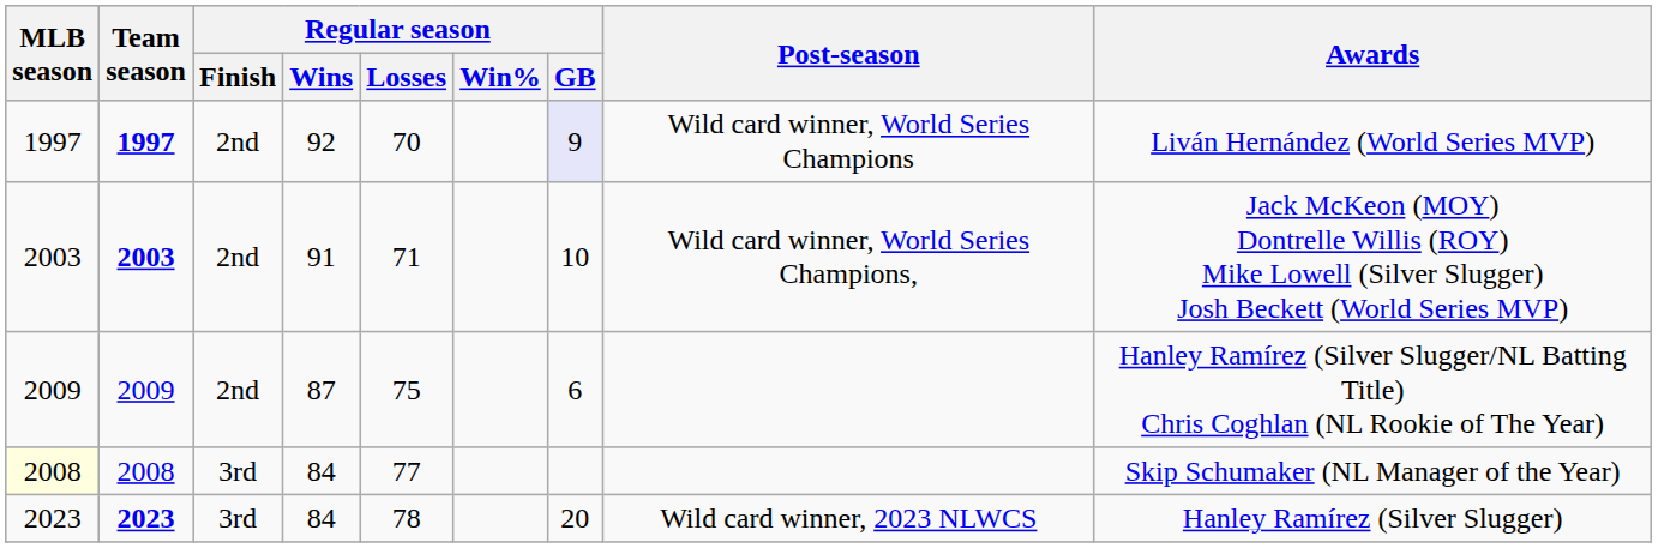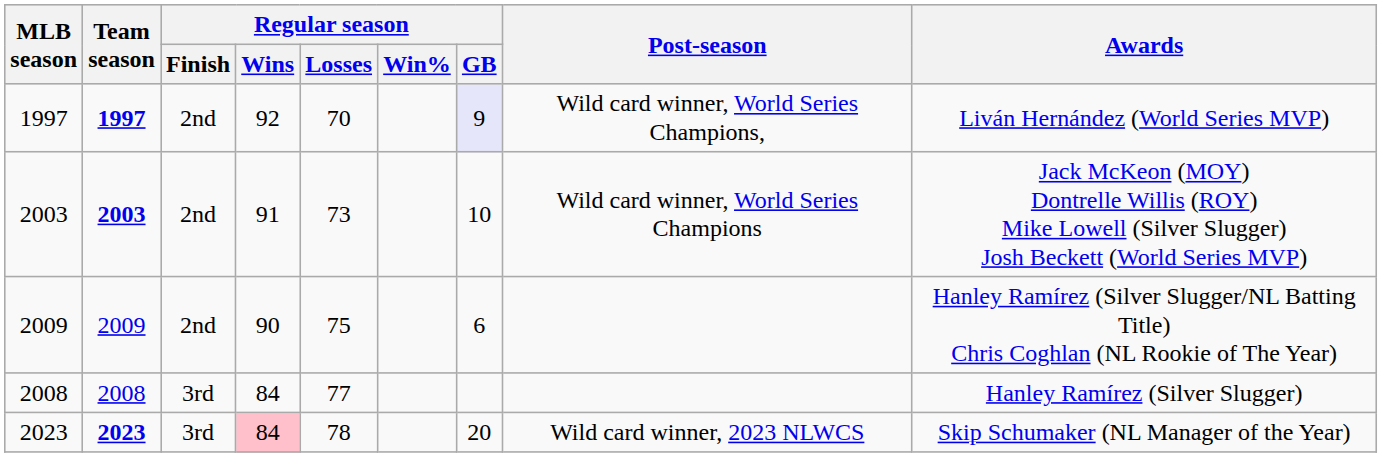row 3 | Post-season: Wild card winner, World Series Champions -> Wild card winner, World Series Champions,
row 4 | Regular season / Losses: 71 -> 73
row 4 | Post-season: Wild card winner, World Series Champions, -> Wild card winner, World Series Champions
row 5 | Regular season / Wins: 87 -> 90
row 6 | MLB season: lightyellow background -> no background
row 6 | Awards: Skip Schumaker (NL Manager of the Year) -> Hanley Ramírez (Silver Slugger)
row 7 | Regular season / Wins: no background -> pink background
row 7 | Awards: Hanley Ramírez (Silver Slugger) -> Skip Schumaker (NL Manager of the Year)
